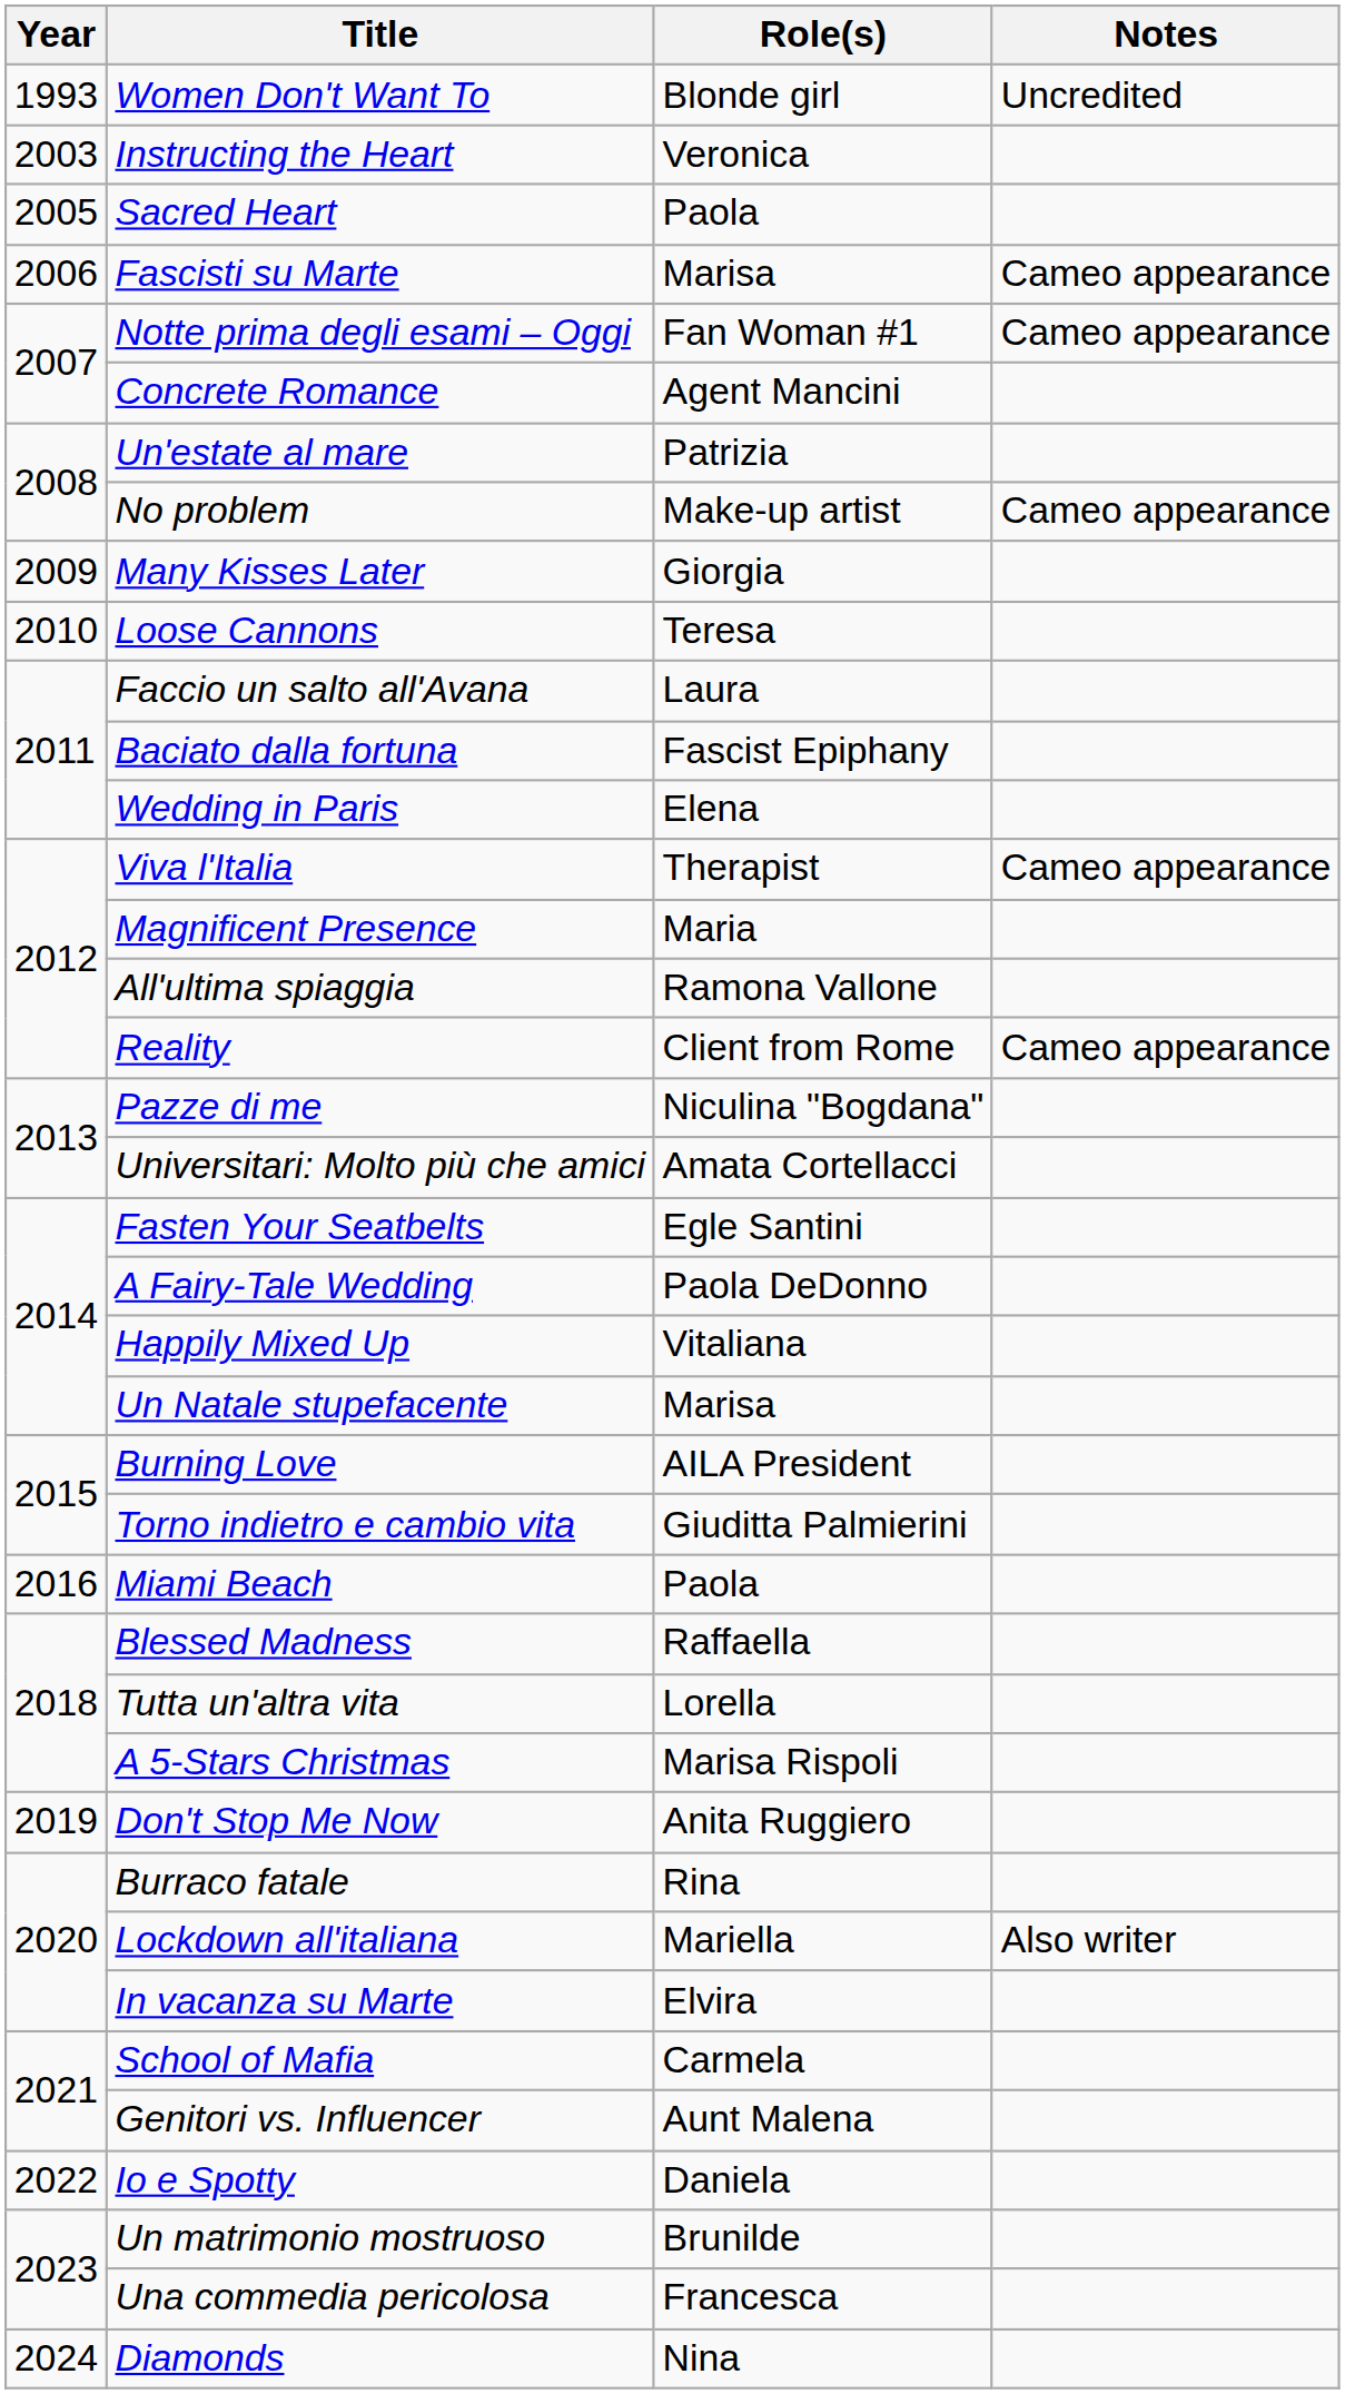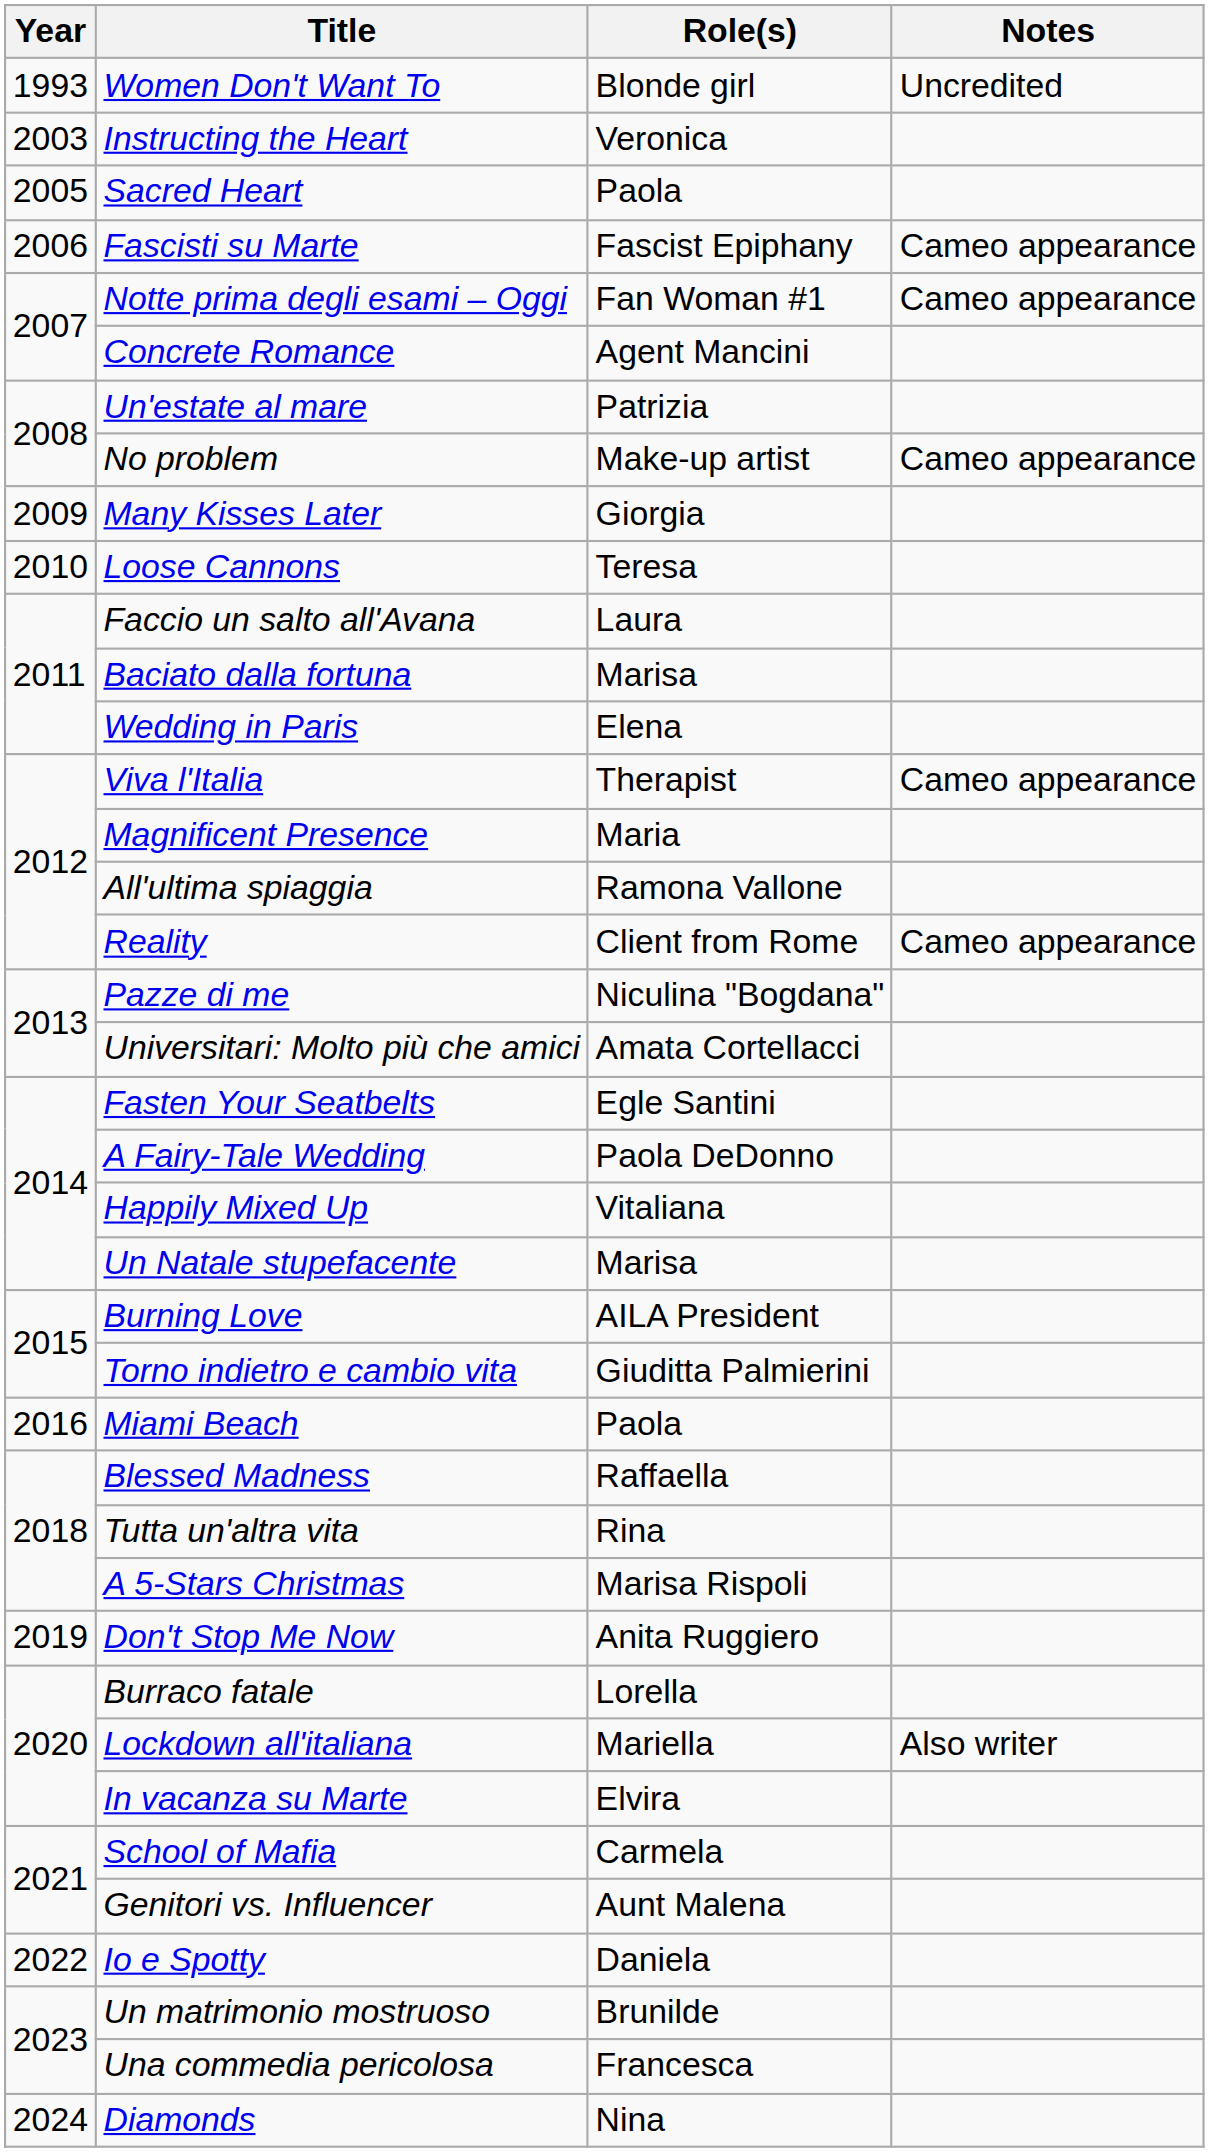Fascisti su Marte | Role(s): Marisa -> Fascist Epiphany
Baciato dalla fortuna | Role(s): Fascist Epiphany -> Marisa
Tutta un'altra vita | Role(s): Lorella -> Rina
Burraco fatale | Role(s): Rina -> Lorella
